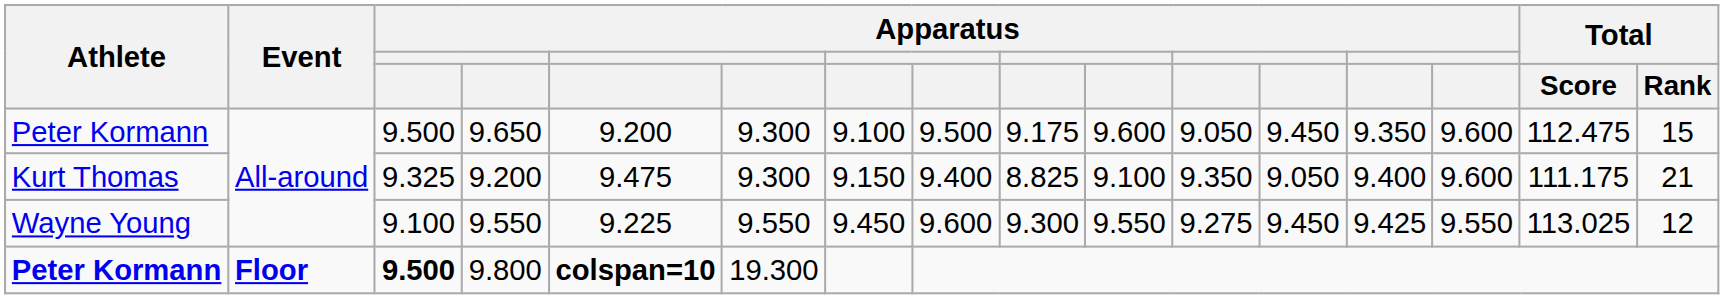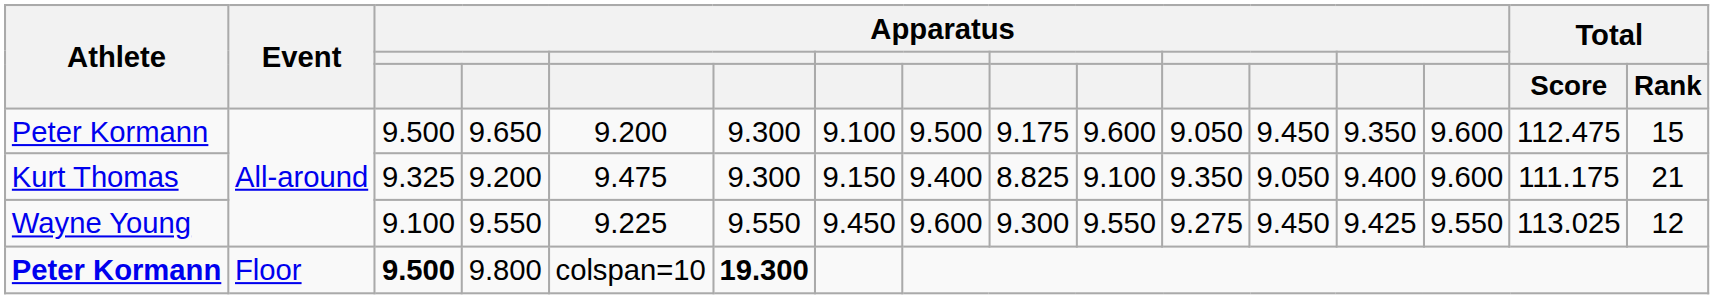9.800 | Event: bold -> normal
9.800 | column 5: bold -> normal
9.800 | column 6: normal -> bold
